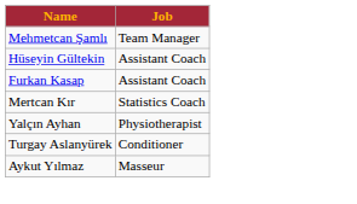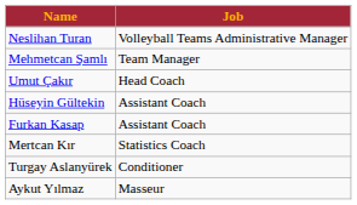+ row: Neslihan Turan | Volleyball Teams Administrative Manager
+ row: Umut Çakır | Head Coach
- row: Yalçın Ayhan | Physiotherapist
